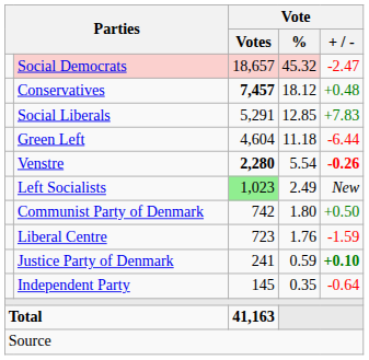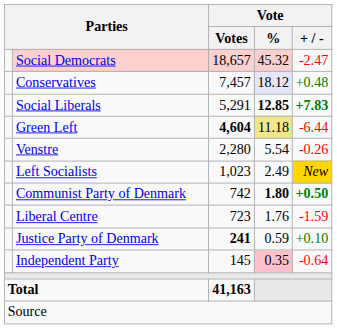Conservatives | Vote / Votes: bold -> normal
Conservatives | Vote / %: no background -> lavender background
Social Liberals | Vote / %: normal -> bold
Social Liberals | Vote / + / -: normal -> bold
Green Left | Vote / Votes: normal -> bold
Green Left | Vote / %: no background -> khaki background
Venstre | Vote / Votes: bold -> normal
Venstre | Vote / + / -: bold -> normal
Left Socialists | Vote / Votes: lightgreen background -> no background
Left Socialists | Vote / + / -: no background -> gold background
Communist Party of Denmark | Vote / %: normal -> bold
Communist Party of Denmark | Vote / + / -: normal -> bold
Justice Party of Denmark | Vote / Votes: normal -> bold
Justice Party of Denmark | Vote / + / -: bold -> normal
Independent Party | Vote / %: no background -> pink background
